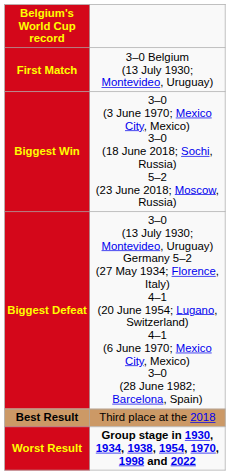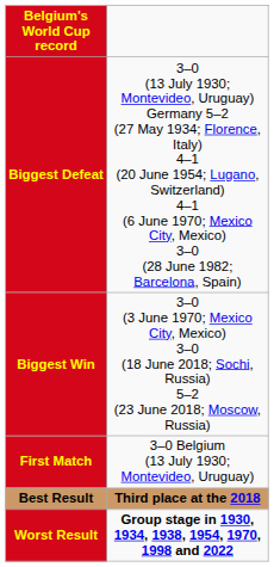rows swapped: First Match <-> Biggest Defeat
Best Result | column 2: normal -> bold
